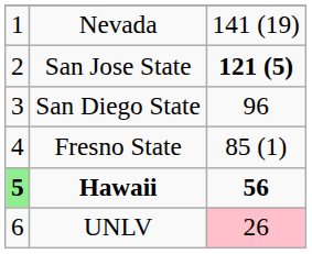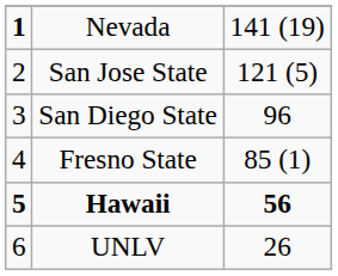Nevada | column 1: normal -> bold
San Jose State | column 3: bold -> normal
Hawaii | column 1: lightgreen background -> no background
UNLV | column 3: pink background -> no background
